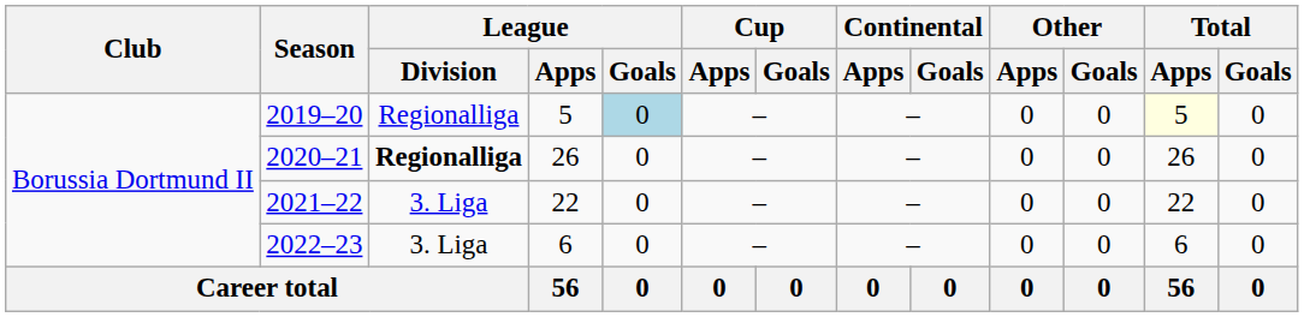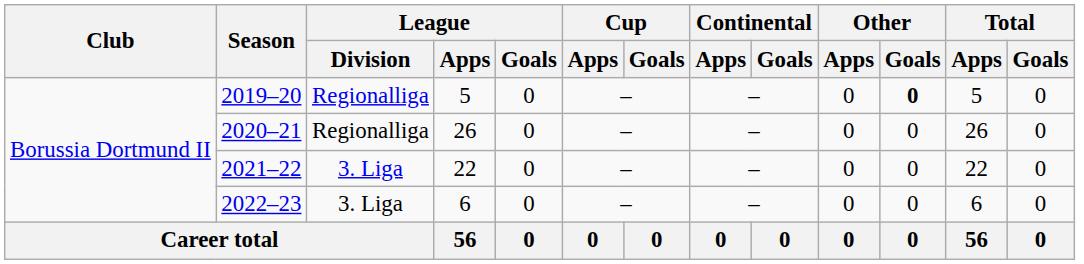2019–20 | League / Goals: lightblue background -> no background
2019–20 | Other / Goals: normal -> bold
2019–20 | Total / Apps: lightyellow background -> no background
2020–21 | League / Division: bold -> normal
